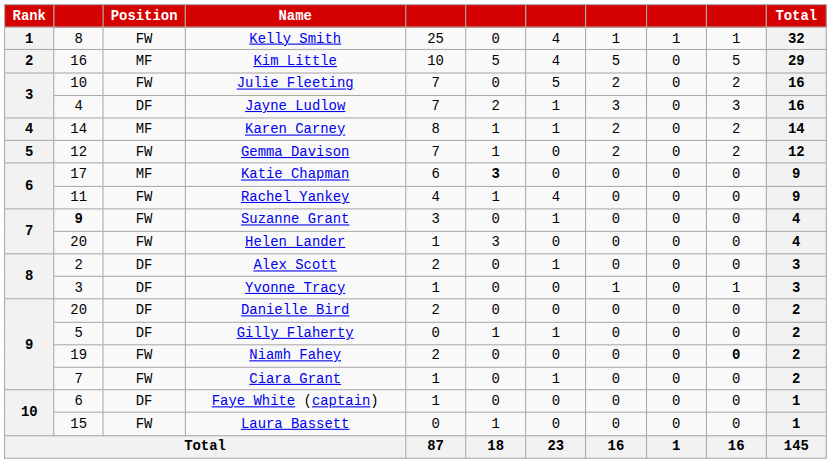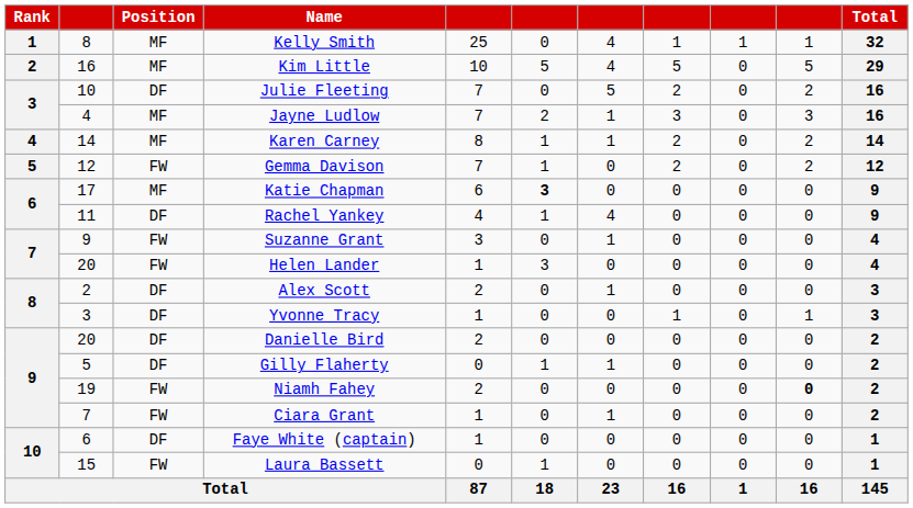Kelly Smith | Position: FW -> MF
Julie Fleeting | Position: FW -> DF
Jayne Ludlow | Position: DF -> MF
Rachel Yankey | Position: FW -> DF
Suzanne Grant | column 2: bold -> normal
